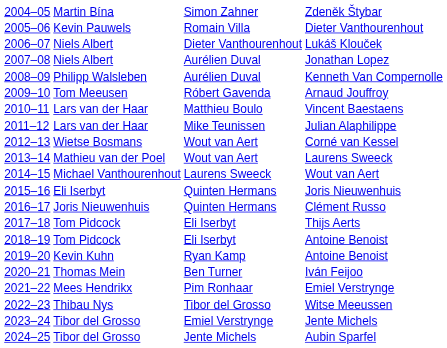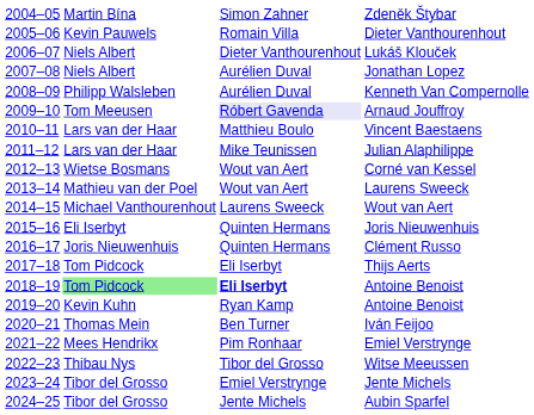Arnaud Jouffroy | column 3: no background -> lavender background
2018–19 / Antoine Benoist | column 2: no background -> lightgreen background
2018–19 / Antoine Benoist | column 3: normal -> bold
